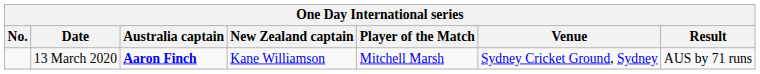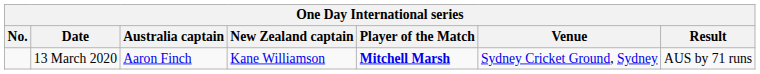13 March 2020 | Australia captain: bold -> normal
13 March 2020 | Player of the Match: normal -> bold
